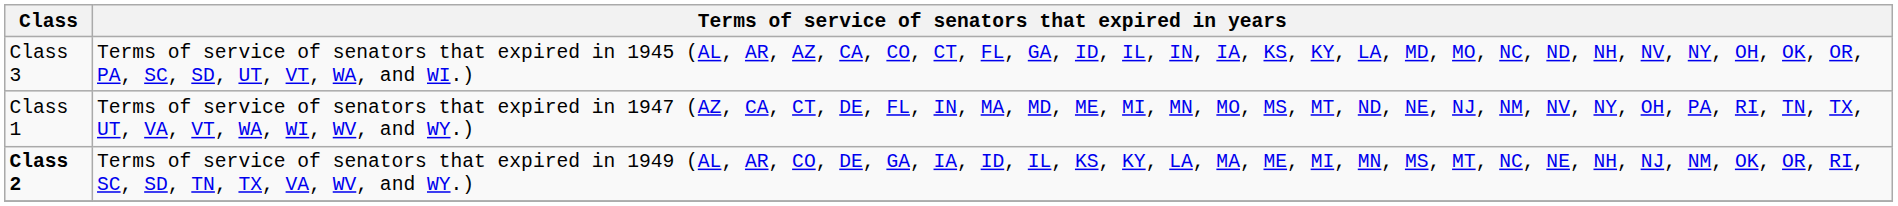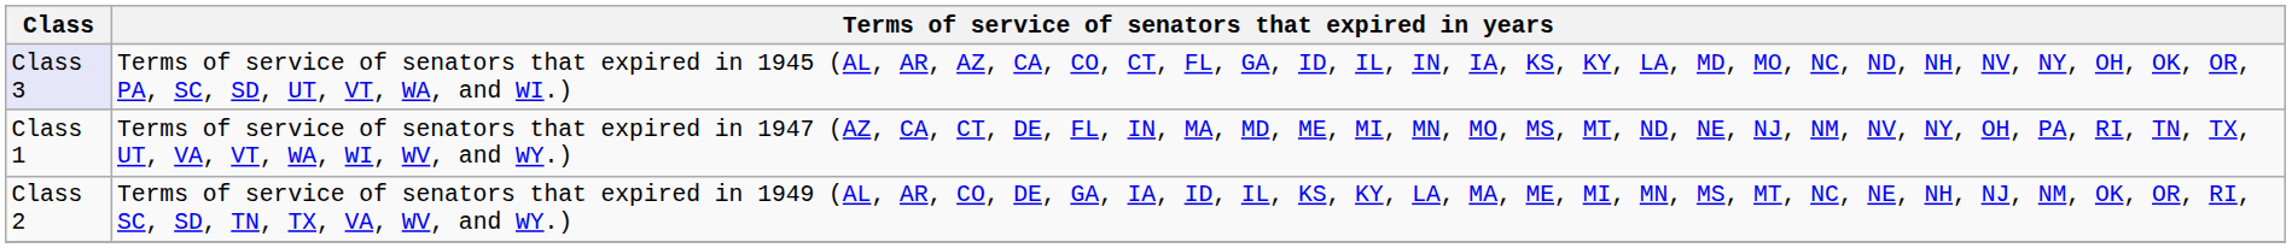Class 3 | Class: no background -> lavender background
Class 2 | Class: bold -> normal
